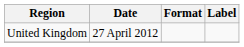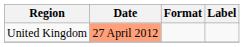United Kingdom | Date: no background -> lightsalmon background
